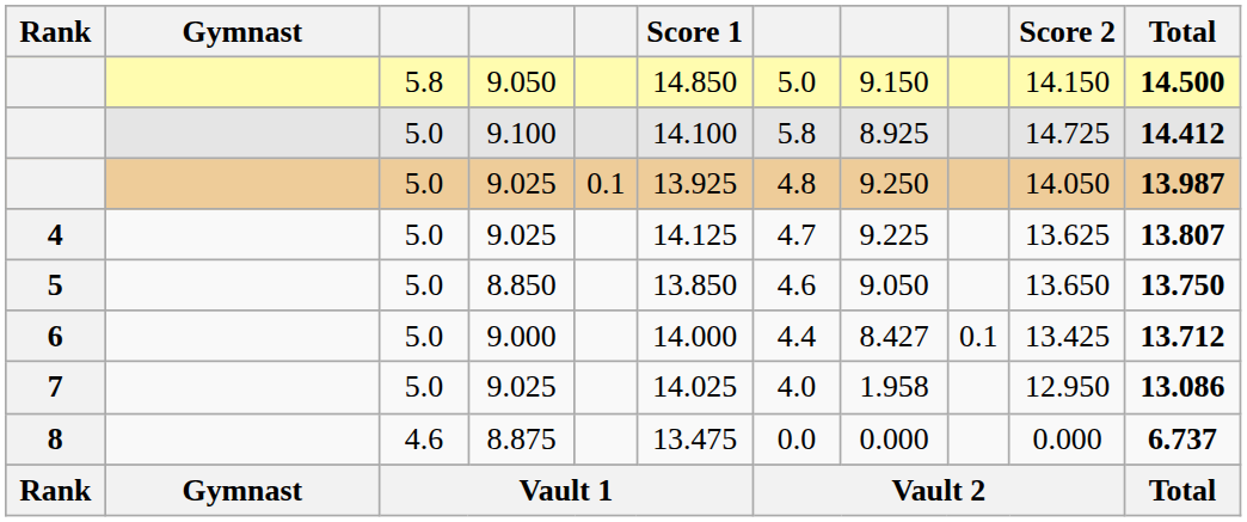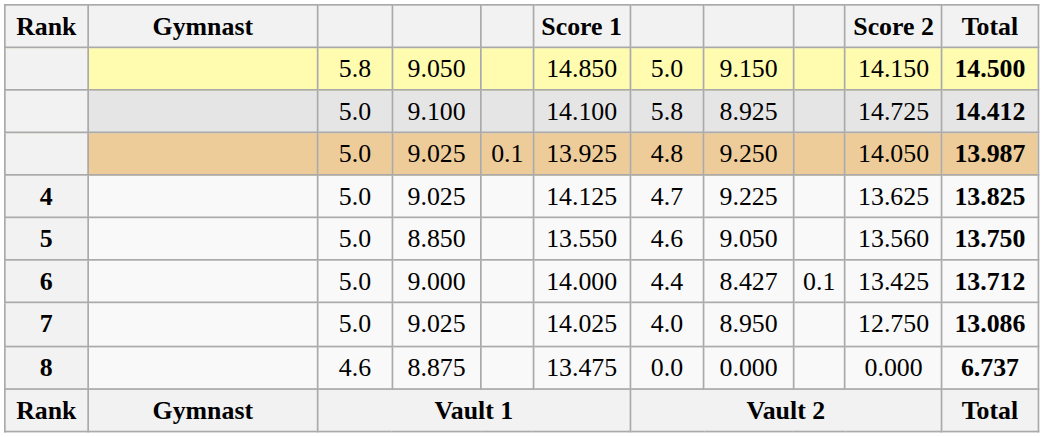4 | Total: 13.807 -> 13.825
5 | Score 1: 13.850 -> 13.550
5 | Score 2: 13.650 -> 13.560
7 | column 8: 1.958 -> 8.950
7 | Score 2: 12.950 -> 12.750
